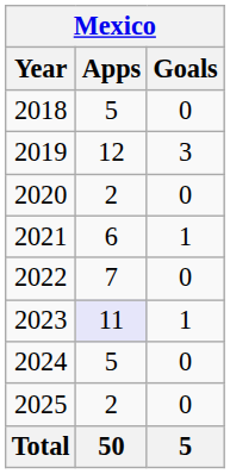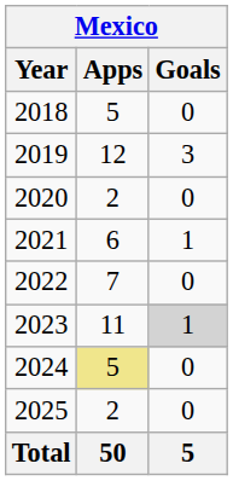2023 | Apps: lavender background -> no background
2023 | Goals: no background -> lightgrey background
2024 | Apps: no background -> khaki background
